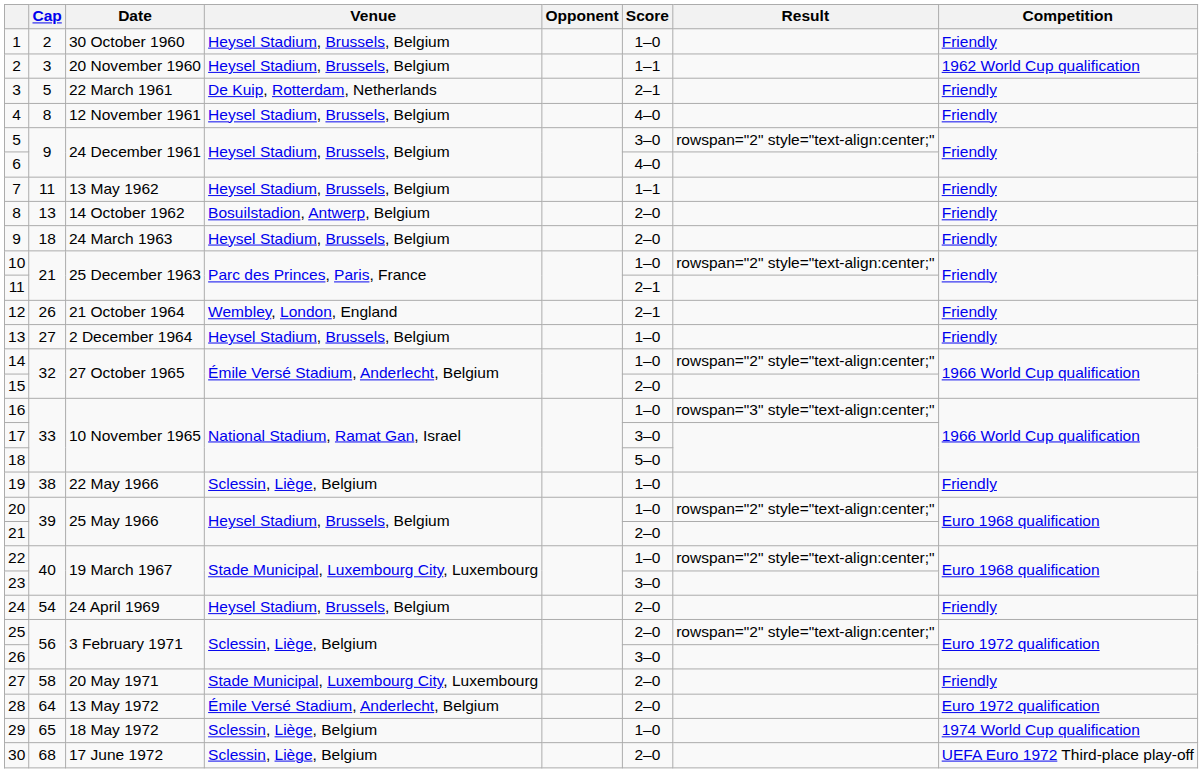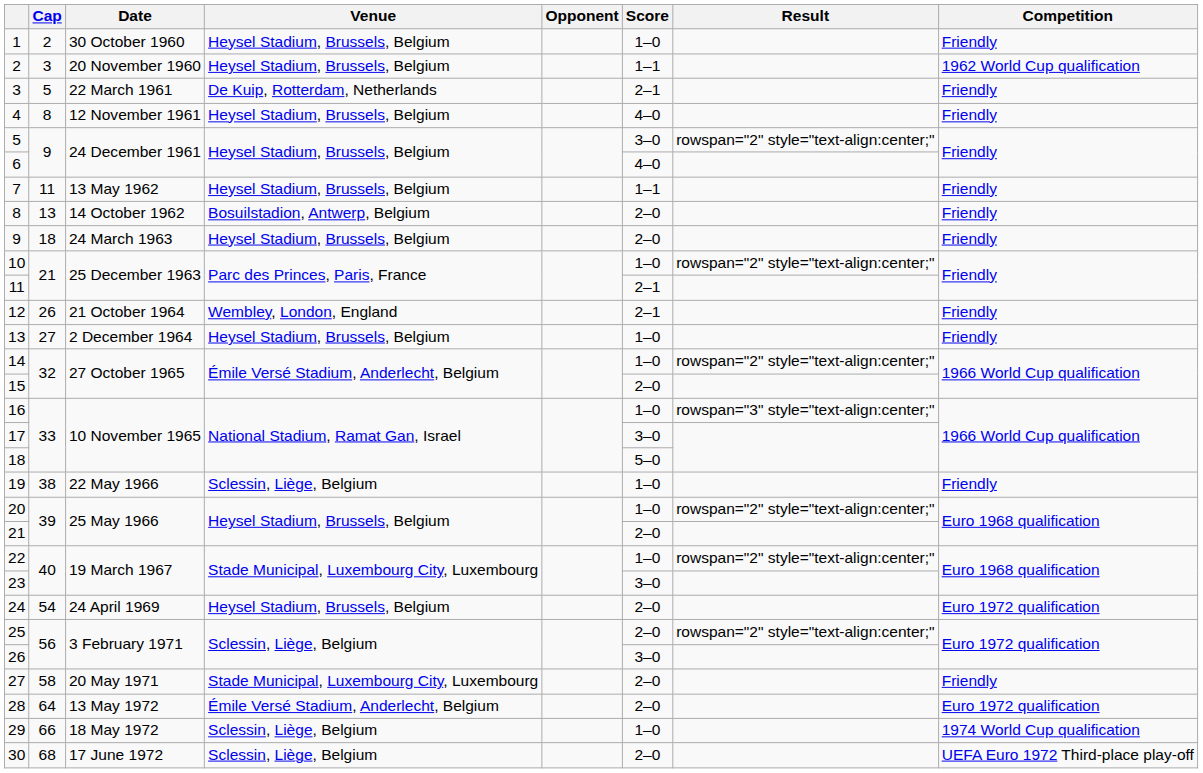24 | Competition: Friendly -> Euro 1972 qualification
29 | Cap: 65 -> 66
